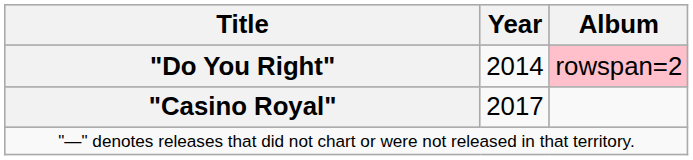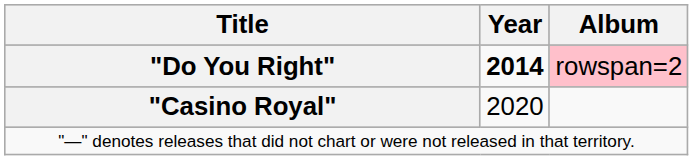"Do You Right" | Year: normal -> bold
"Casino Royal" | Year: 2017 -> 2020
